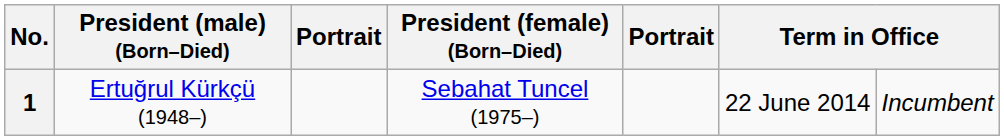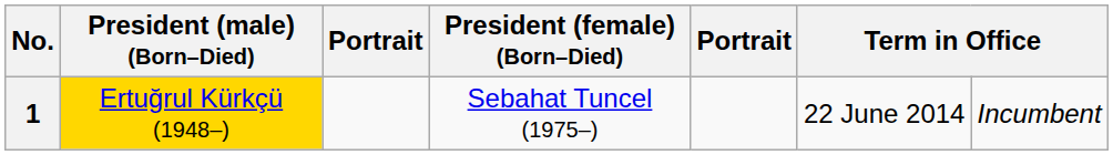1 | President (male) (Born–Died): no background -> gold background
